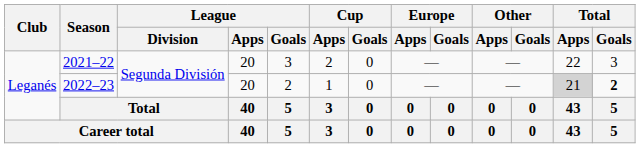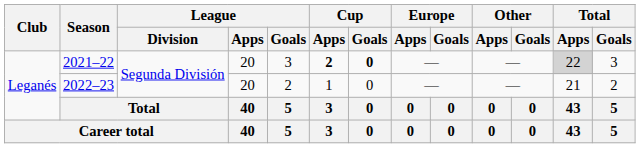2021–22 | Cup / Apps: normal -> bold
2021–22 | Cup / Goals: normal -> bold
2021–22 | Total / Apps: no background -> lightgrey background
2022–23 | Total / Apps: lightgrey background -> no background
2022–23 | Total / Goals: bold -> normal
